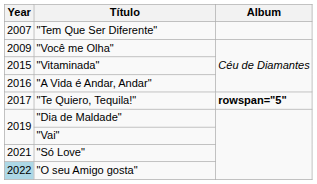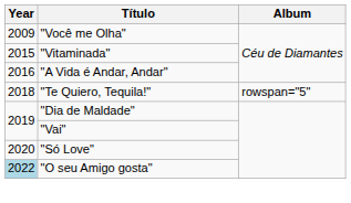- row: 2007 | "Tem Que Ser Diferente"
"Te Quiero, Tequila!" | Year: 2017 -> 2018
"Te Quiero, Tequila!" | Album: bold -> normal
"Só Love" | Year: 2021 -> 2020
